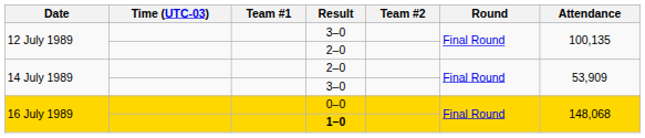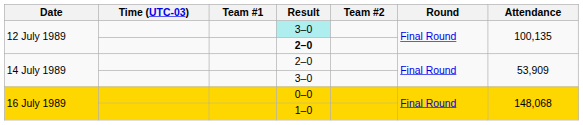12 July 1989 / 3–0 | Result: no background -> paleturquoise background
12 July 1989 / 2–0 | Result: normal -> bold
1–0 | Result: bold -> normal
